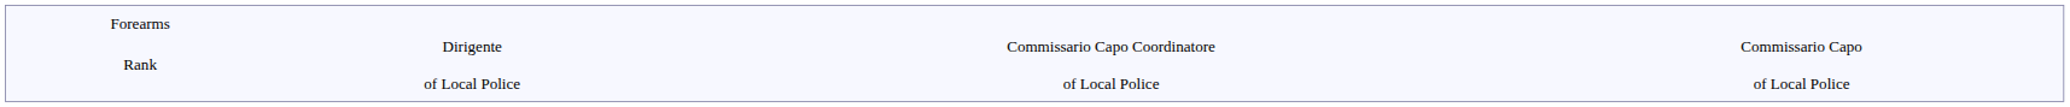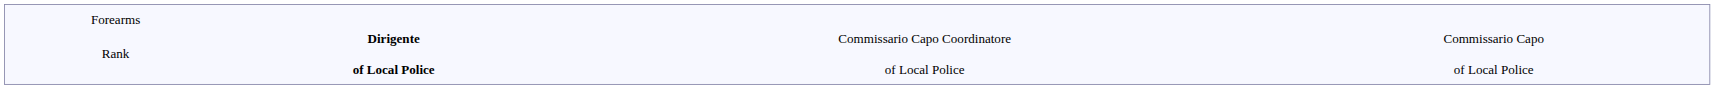Rank | column 2: normal -> bold
